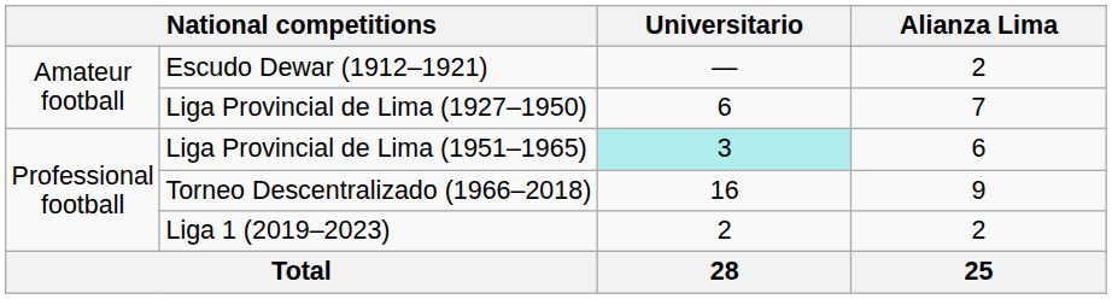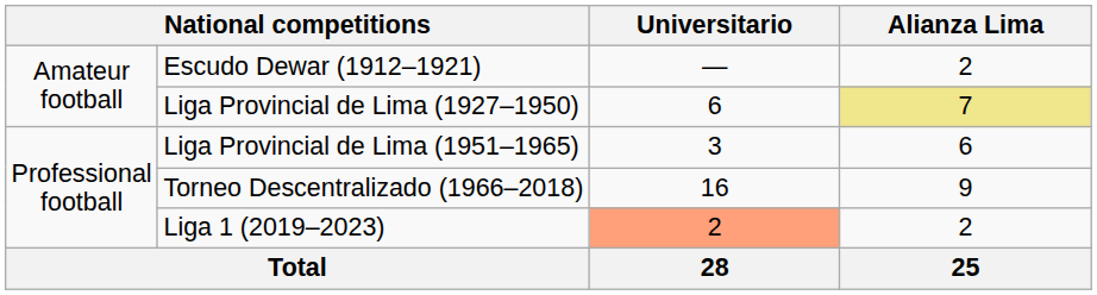Liga Provincial de Lima (1927–1950) | Alianza Lima: no background -> khaki background
Liga Provincial de Lima (1951–1965) | Universitario: paleturquoise background -> no background
Liga 1 (2019–2023) | Universitario: no background -> lightsalmon background
